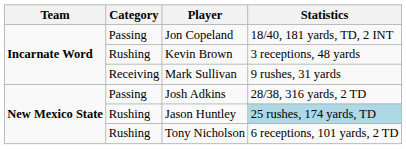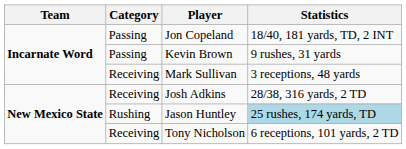Kevin Brown | Category: Rushing -> Passing
Kevin Brown | Statistics: 3 receptions, 48 yards -> 9 rushes, 31 yards
Mark Sullivan | Statistics: 9 rushes, 31 yards -> 3 receptions, 48 yards
Josh Adkins | Category: Passing -> Receiving
Tony Nicholson | Category: Rushing -> Receiving
